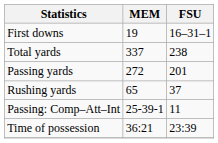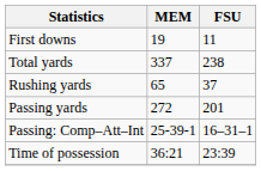First downs | FSU: 16–31–1 -> 11
rows swapped: Rushing yards <-> Passing yards
Passing: Comp–Att–Int | FSU: 11 -> 16–31–1
